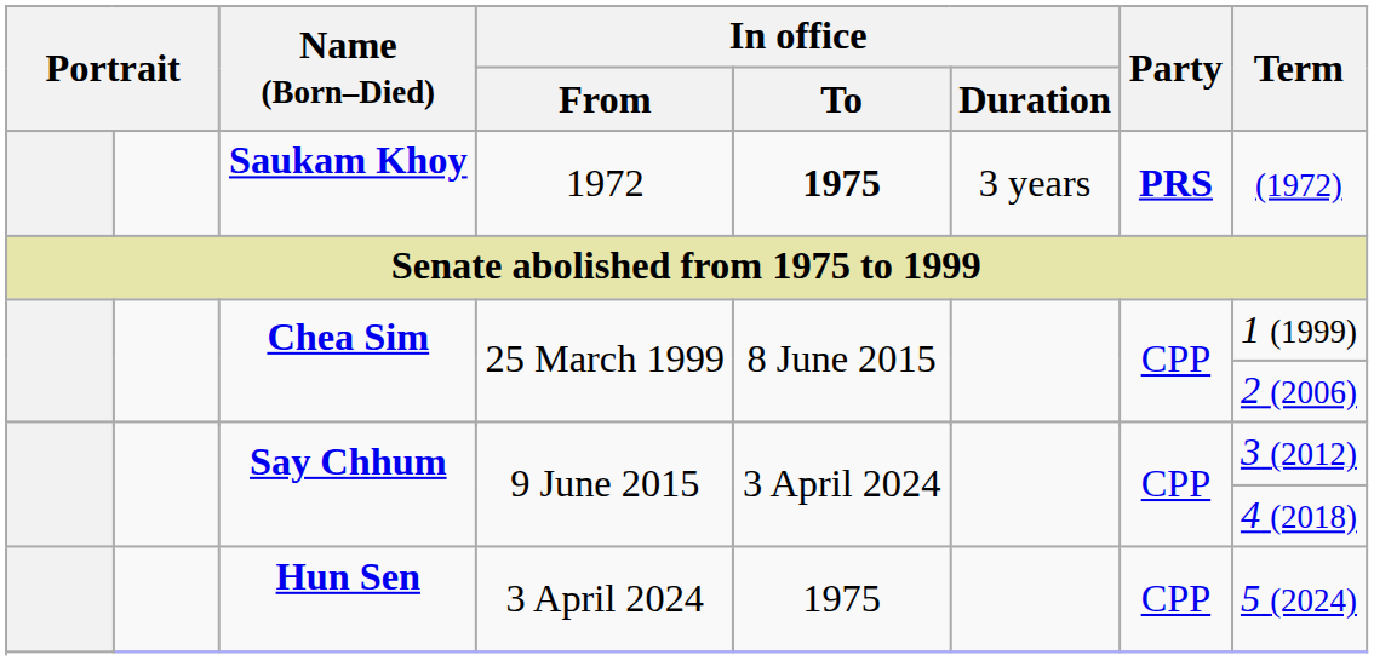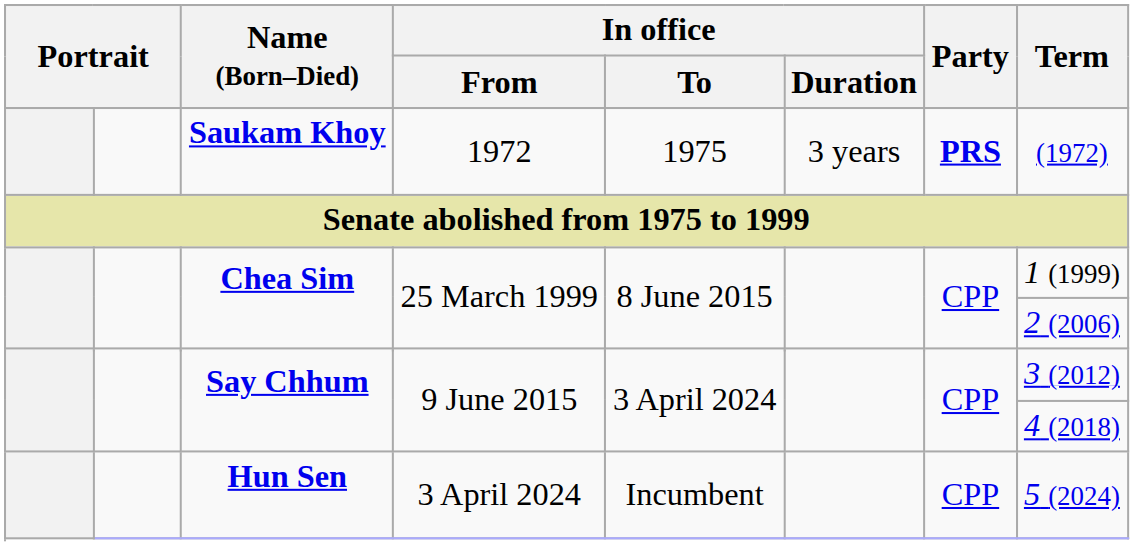Saukam Khoy | In office / To: bold -> normal
Hun Sen | In office / To: 1975 -> Incumbent
